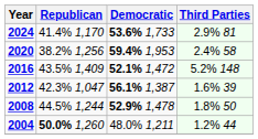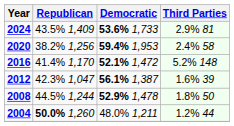2024 | Republican: 41.4% 1,170 -> 43.5% 1,409
2016 | Republican: 43.5% 1,409 -> 41.4% 1,170
